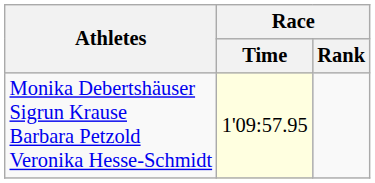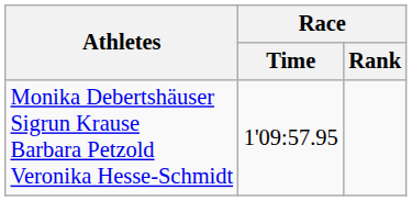row 3 | Race / Time: lightyellow background -> no background
